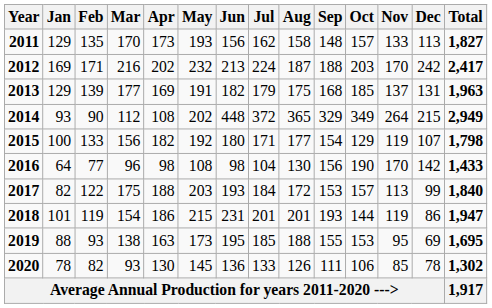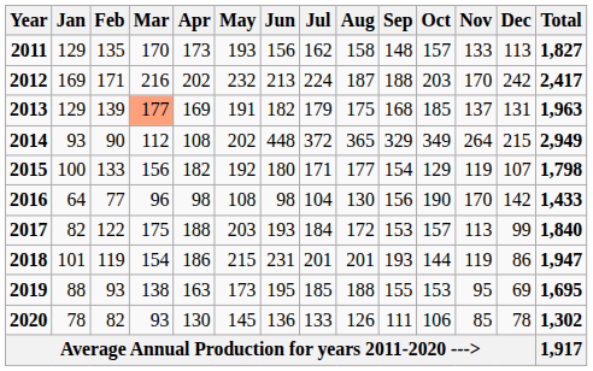2013 | Mar: no background -> lightsalmon background
